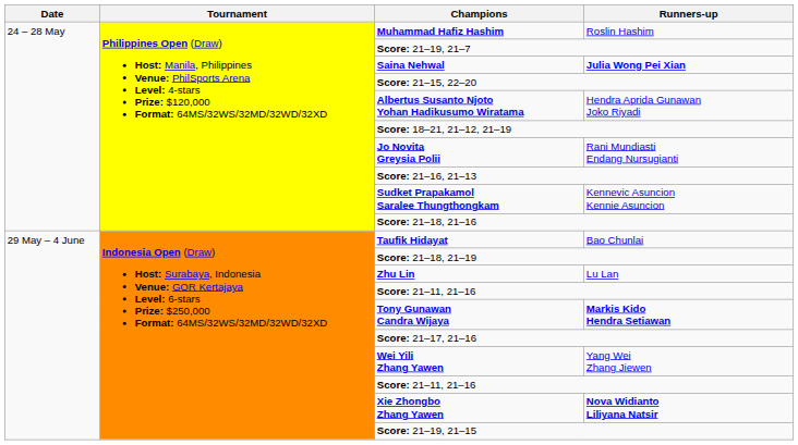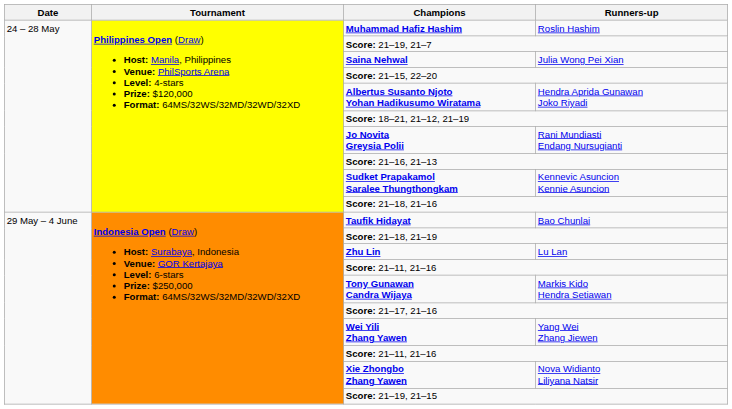Saina Nehwal | Runners-up: bold -> normal
Tony Gunawan Candra Wijaya | Runners-up: bold -> normal
Xie Zhongbo Zhang Yawen | Runners-up: bold -> normal
